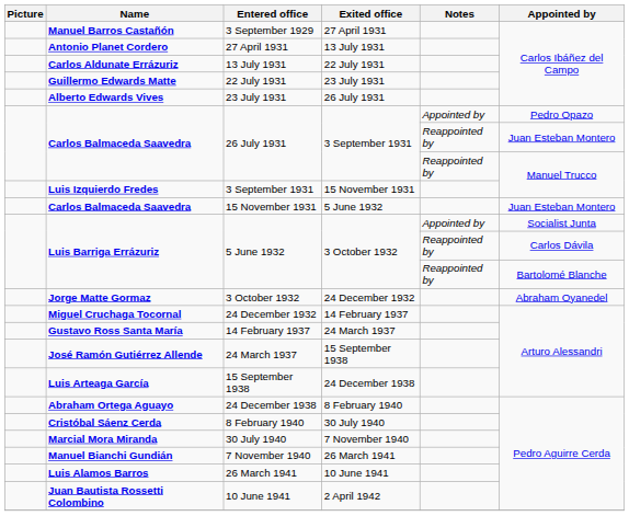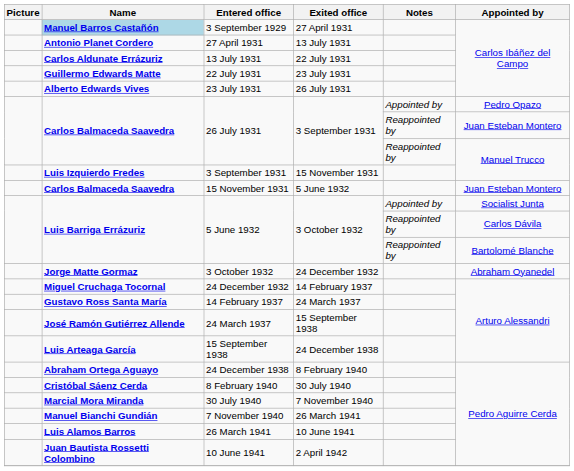3 September 1929 | Name: no background -> lightblue background
